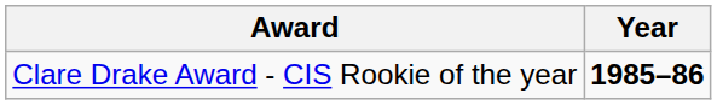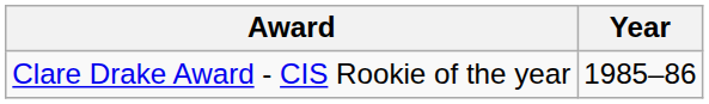Clare Drake Award - CIS Rookie of the year | Year: bold -> normal
